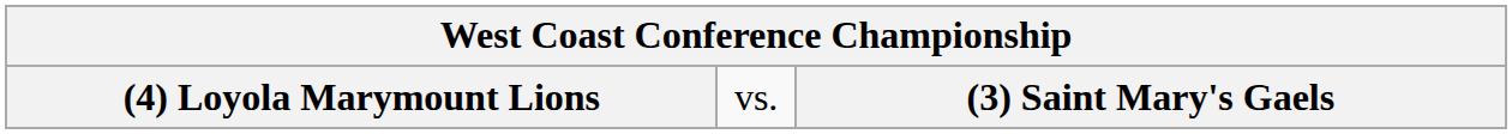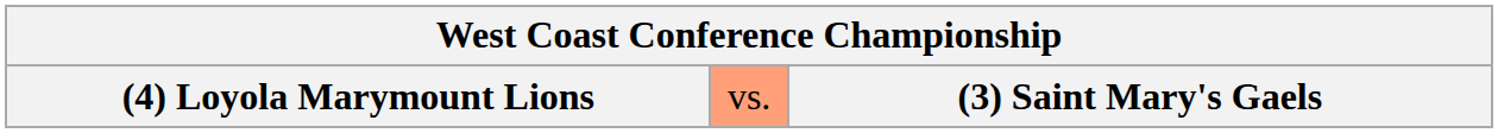(4) Loyola Marymount Lions | column 2: no background -> lightsalmon background
